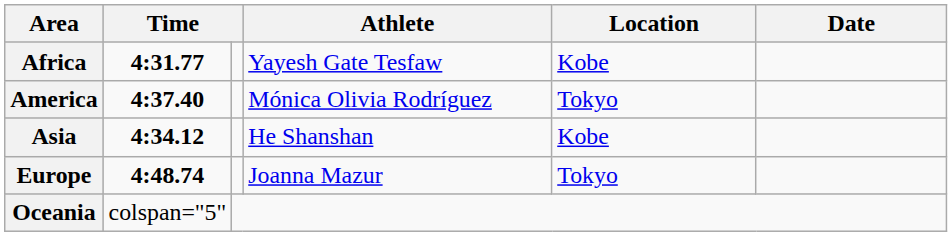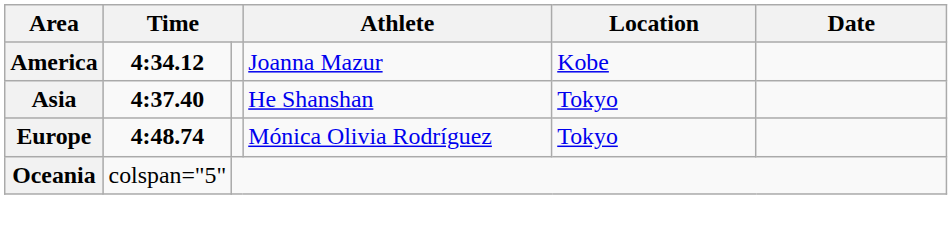- row: Africa | 4:31.77 | Yayesh Gate Tesfaw | Kobe
America | column 2: 4:37.40 -> 4:34.12
America | Athlete: Mónica Olivia Rodríguez -> Joanna Mazur
America | Location: Tokyo -> Kobe
Asia | column 2: 4:34.12 -> 4:37.40
Asia | Location: Kobe -> Tokyo
Europe | Athlete: Joanna Mazur -> Mónica Olivia Rodríguez
